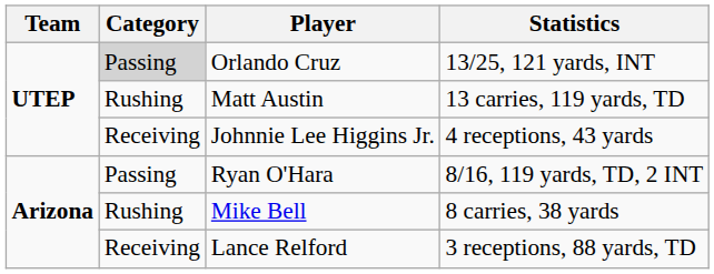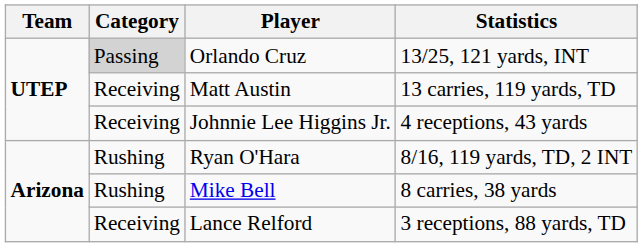Matt Austin | Category: Rushing -> Receiving
Ryan O'Hara | Category: Passing -> Rushing
